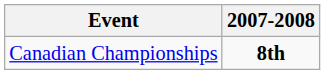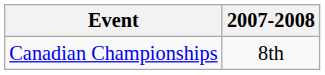Canadian Championships | 2007-2008: bold -> normal
